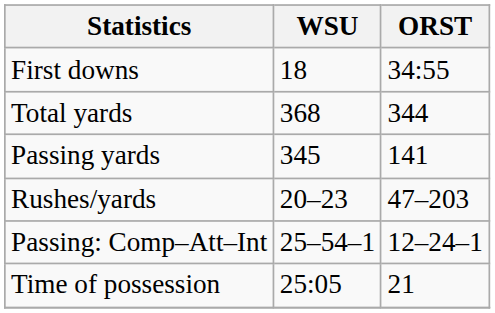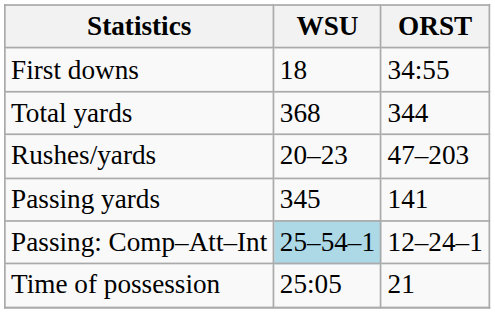rows swapped: Rushes/yards <-> Passing yards
Passing: Comp–Att–Int | WSU: no background -> lightblue background
